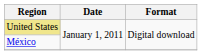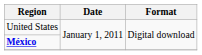United States | Region: khaki background -> no background
México | Region: normal -> bold
